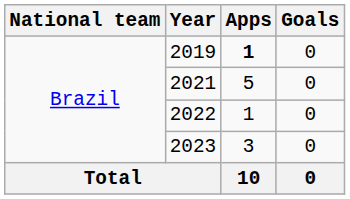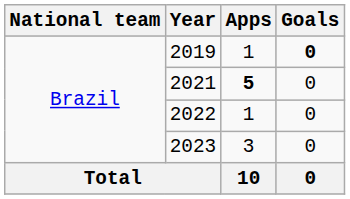2019 | Apps: bold -> normal
2019 | Goals: normal -> bold
2021 | Apps: normal -> bold
